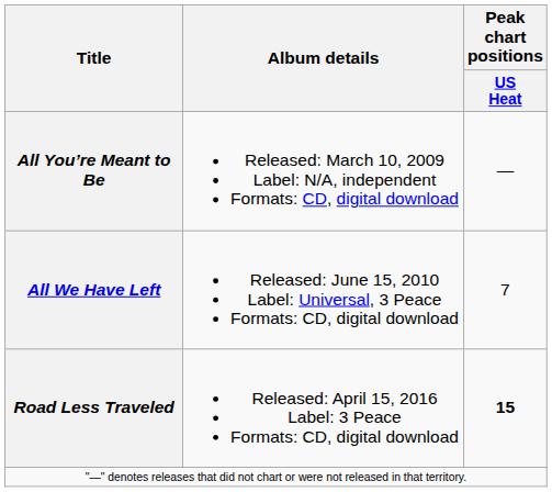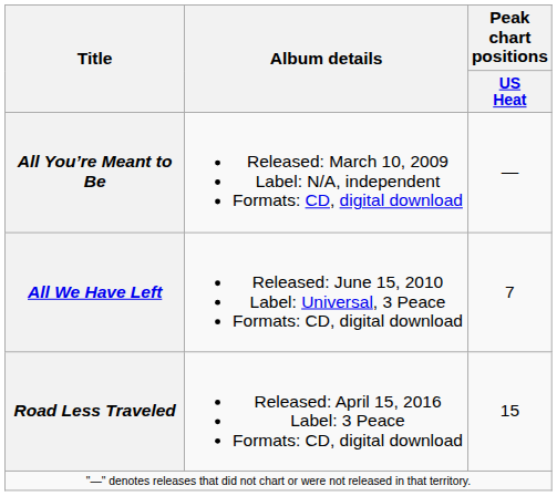Road Less Traveled | Peak chart positions / US Heat: bold -> normal
